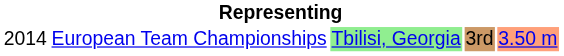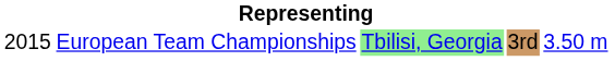European Team Championships | column 1: 2014 -> 2015
European Team Championships | column 5: lightsalmon background -> no background
